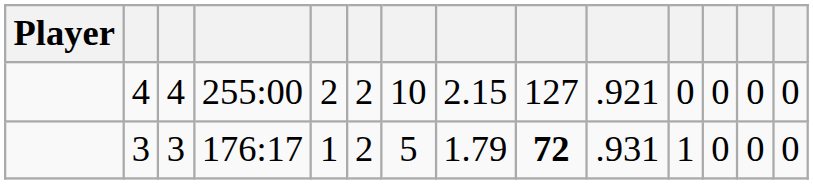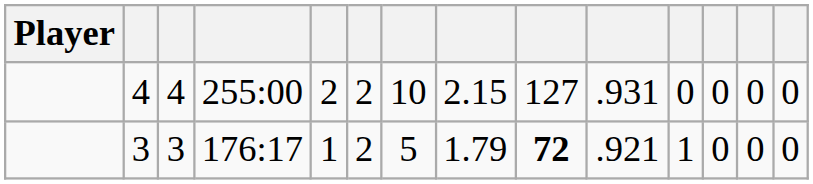row 2 | column 10: .921 -> .931
row 3 | column 10: .931 -> .921
